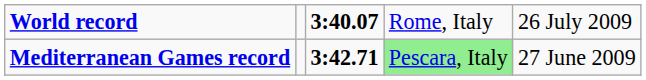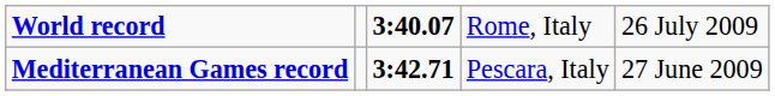Mediterranean Games record | column 4: lightgreen background -> no background
